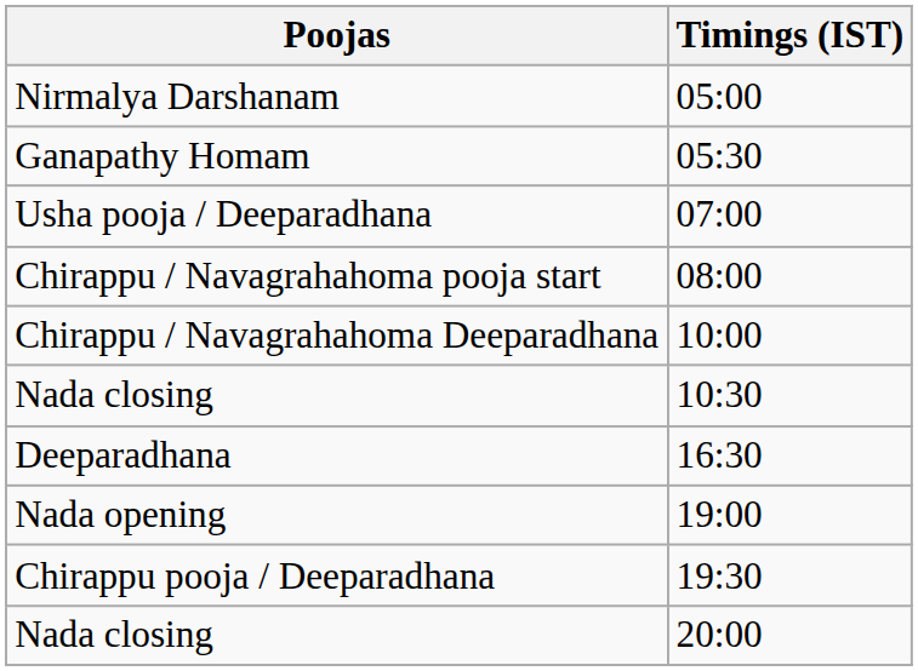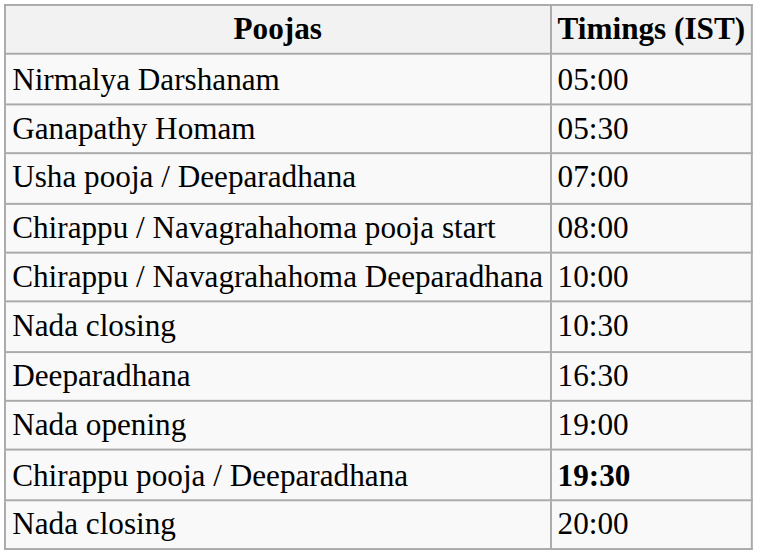row 10 | Timings (IST): normal -> bold
